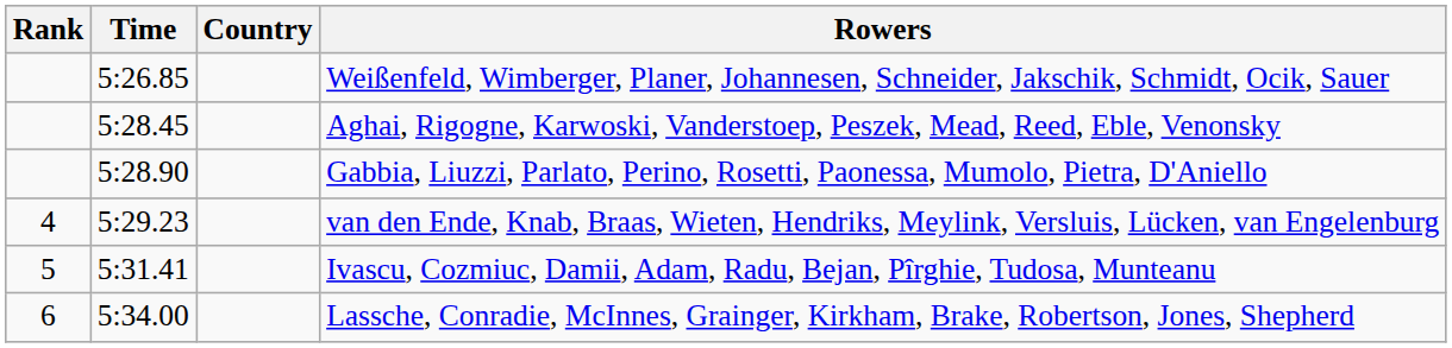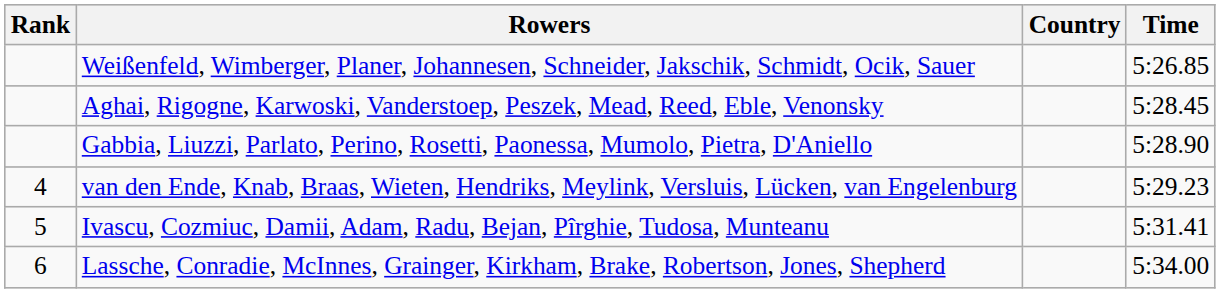columns swapped: Rowers <-> Time
